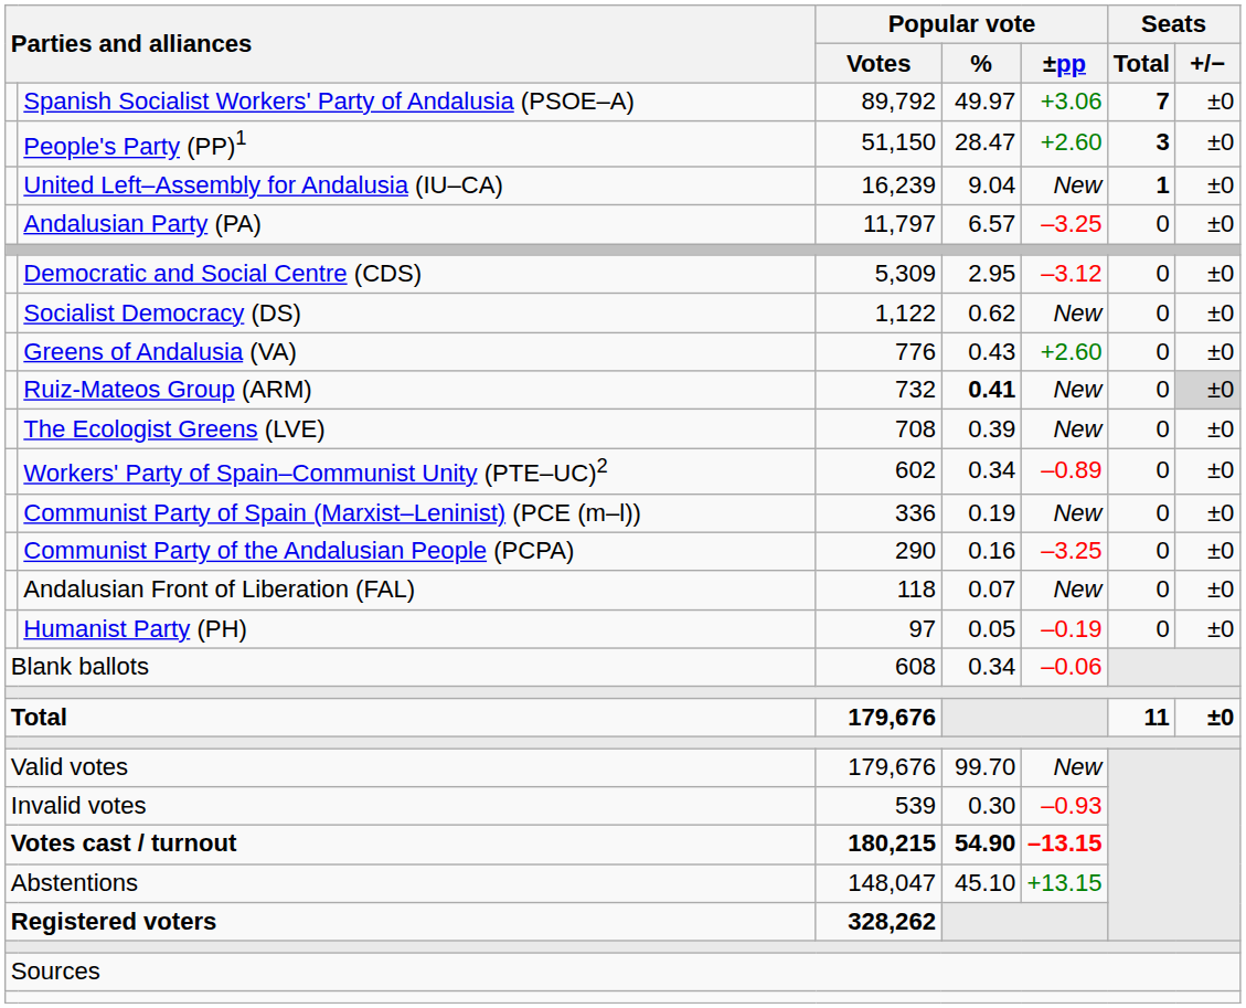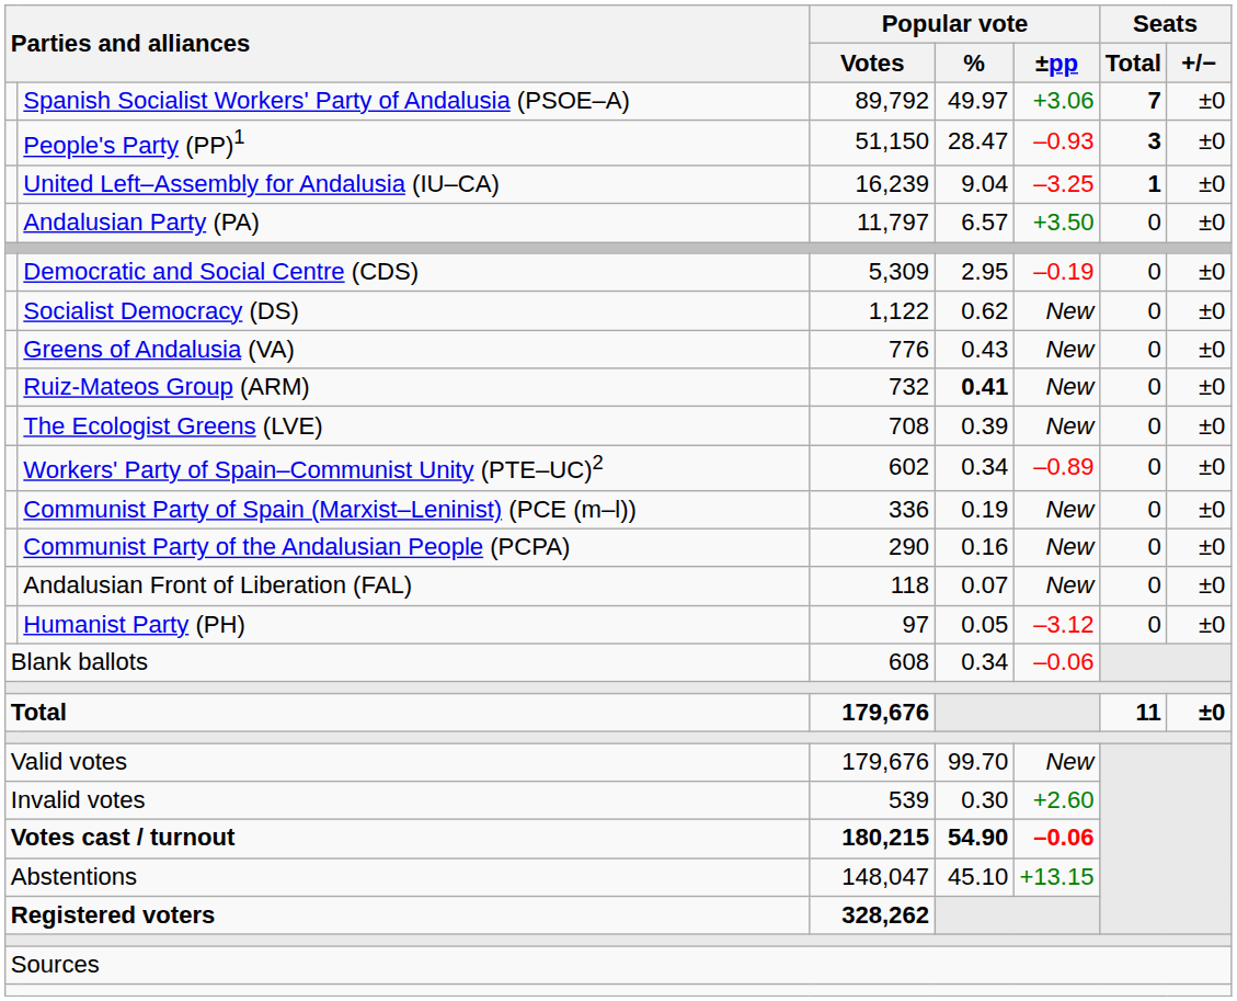People's Party (PP)1 | Popular vote / ±pp: +2.60 -> –0.93
United Left–Assembly for Andalusia (IU–CA) | Popular vote / ±pp: New -> –3.25
Andalusian Party (PA) | Popular vote / ±pp: –3.25 -> +3.50
Democratic and Social Centre (CDS) | Popular vote / ±pp: –3.12 -> –0.19
Greens of Andalusia (VA) | Popular vote / ±pp: +2.60 -> New
Ruiz-Mateos Group (ARM) | Seats / +/−: lightgrey background -> no background
Communist Party of the Andalusian People (PCPA) | Popular vote / ±pp: –3.25 -> New
Humanist Party (PH) | Popular vote / ±pp: –0.19 -> –3.12
Invalid votes | Popular vote / ±pp: –0.93 -> +2.60
Votes cast / turnout | Popular vote / ±pp: –13.15 -> –0.06
